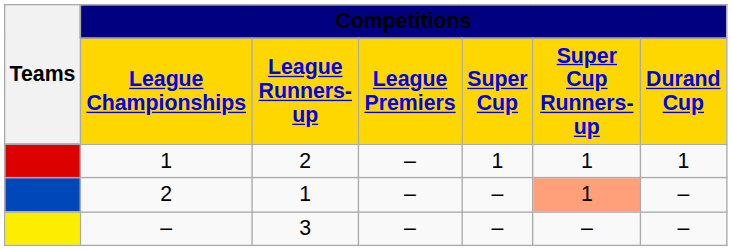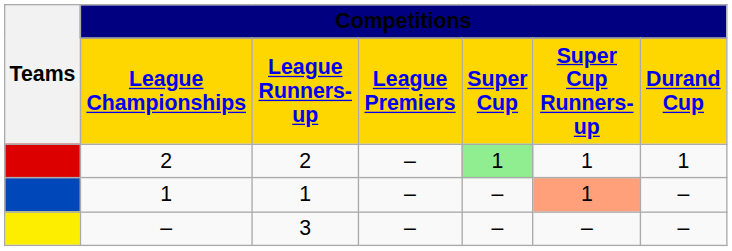row 3 | Competitions / League Championships: 1 -> 2
row 3 | Competitions / Super Cup: no background -> lightgreen background
row 4 | Competitions / League Championships: 2 -> 1
